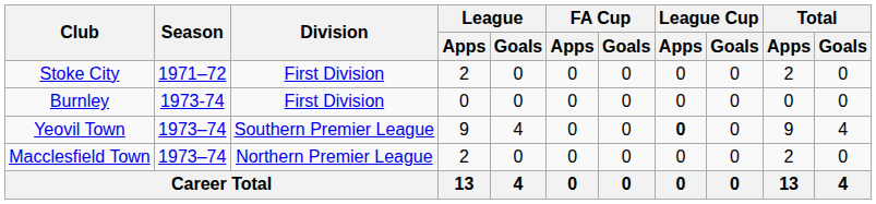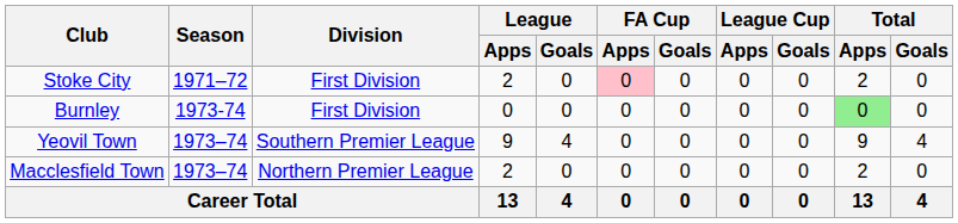Stoke City | FA Cup / Apps: no background -> pink background
Burnley | Total / Apps: no background -> lightgreen background
Yeovil Town | League Cup / Apps: bold -> normal
